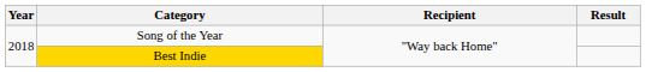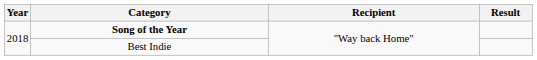Song of the Year | Category: normal -> bold
Best Indie | Category: gold background -> no background
